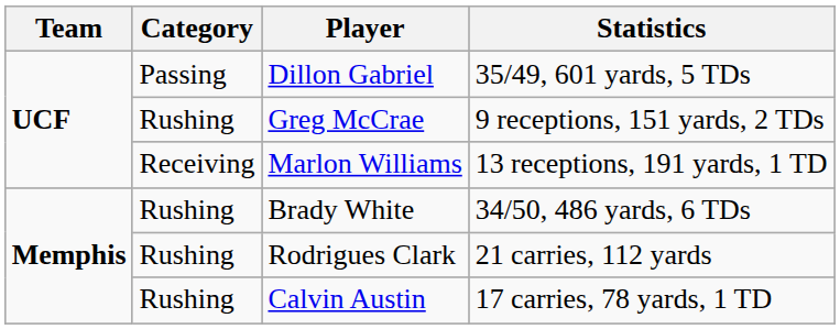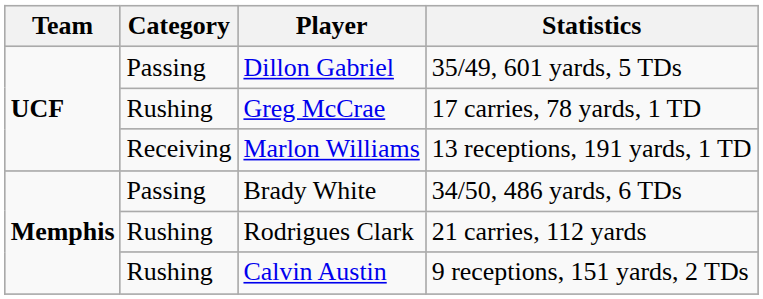Greg McCrae | Statistics: 9 receptions, 151 yards, 2 TDs -> 17 carries, 78 yards, 1 TD
Brady White | Category: Rushing -> Passing
Calvin Austin | Statistics: 17 carries, 78 yards, 1 TD -> 9 receptions, 151 yards, 2 TDs
